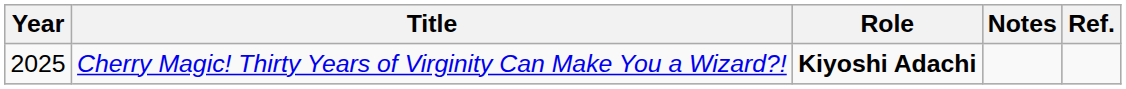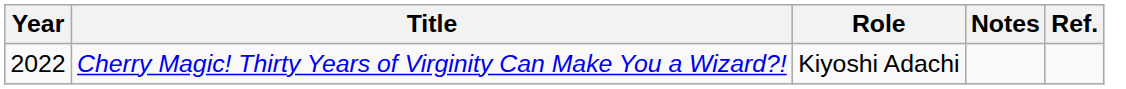row 2 | Year: 2025 -> 2022
row 2 | Role: bold -> normal
